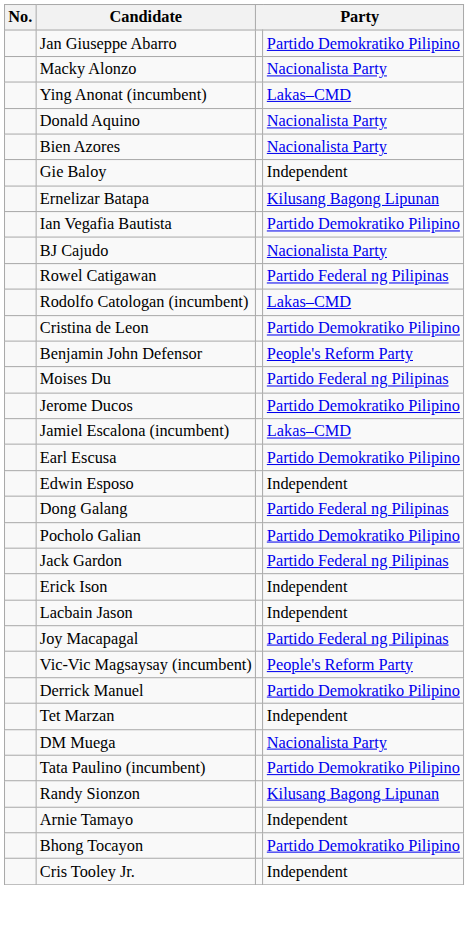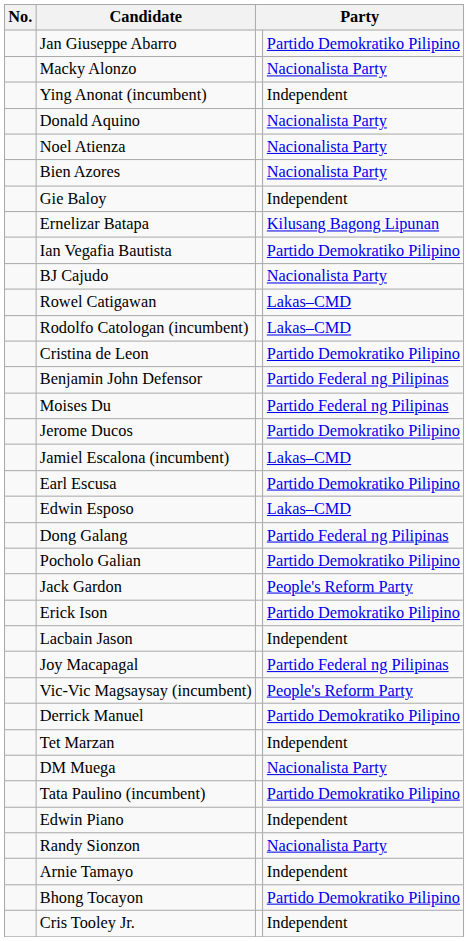Ying Anonat (incumbent) | column 4: Lakas–CMD -> Independent
+ row: Noel Atienza | Nacionalista Party
Rowel Catigawan | column 4: Partido Federal ng Pilipinas -> Lakas–CMD
Benjamin John Defensor | column 4: People's Reform Party -> Partido Federal ng Pilipinas
Edwin Esposo | column 4: Independent -> Lakas–CMD
Jack Gardon | column 4: Partido Federal ng Pilipinas -> People's Reform Party
Erick Ison | column 4: Independent -> Partido Demokratiko Pilipino
+ row: Edwin Piano | Independent
Randy Sionzon | column 4: Kilusang Bagong Lipunan -> Nacionalista Party
